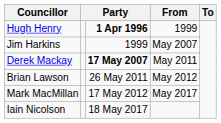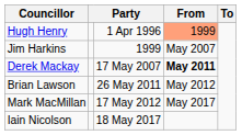Hugh Henry | column 3: bold -> normal
Hugh Henry | From: no background -> lightsalmon background
Derek Mackay | column 3: bold -> normal
Derek Mackay | From: normal -> bold
